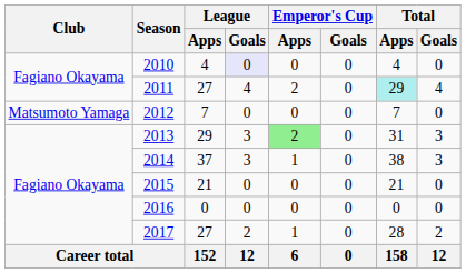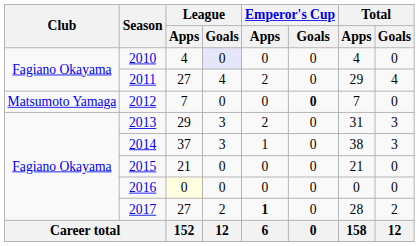2011 | Total / Apps: paleturquoise background -> no background
2012 | Emperor's Cup / Goals: normal -> bold
2013 | Emperor's Cup / Apps: lightgreen background -> no background
2016 | League / Apps: no background -> lightyellow background
2017 | Emperor's Cup / Apps: normal -> bold
